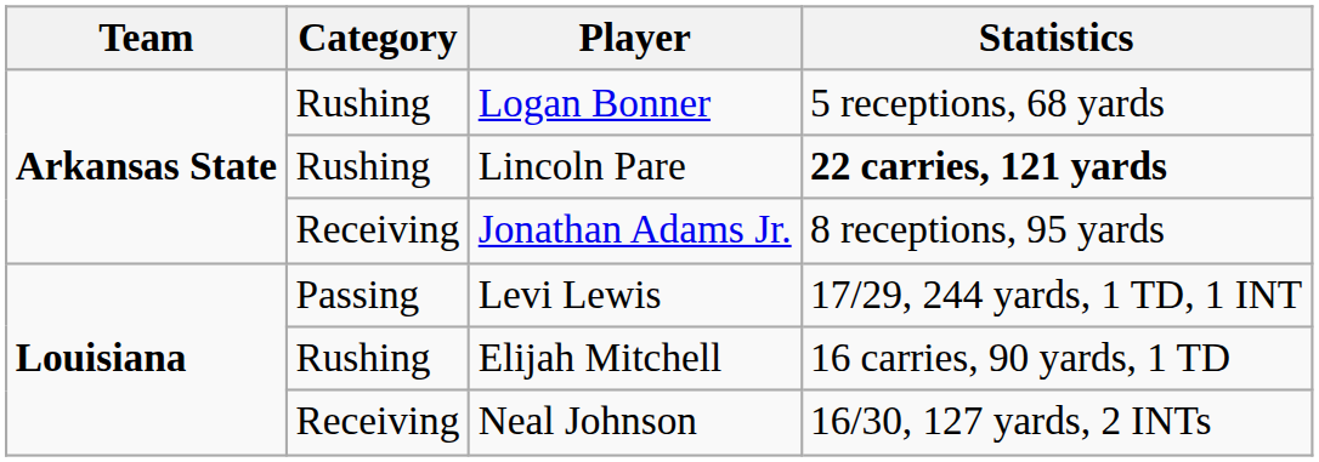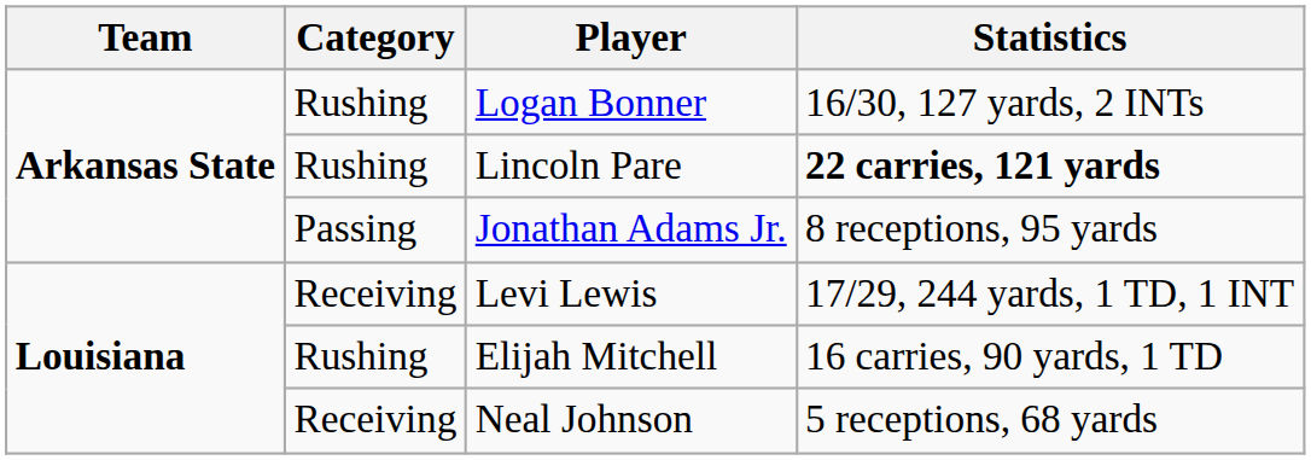Logan Bonner | Statistics: 5 receptions, 68 yards -> 16/30, 127 yards, 2 INTs
Jonathan Adams Jr. | Category: Receiving -> Passing
Levi Lewis | Category: Passing -> Receiving
Neal Johnson | Statistics: 16/30, 127 yards, 2 INTs -> 5 receptions, 68 yards
